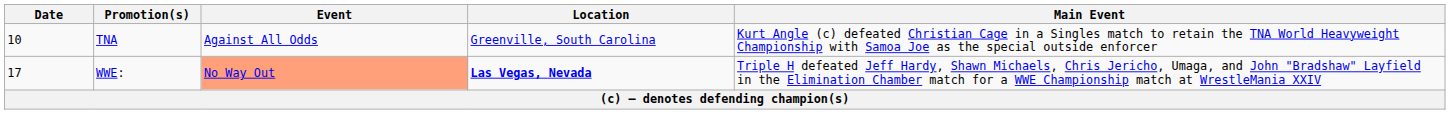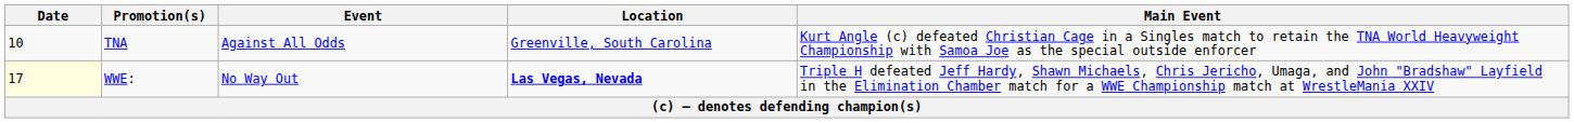WWE: | Date: no background -> lightyellow background
WWE: | Event: lightsalmon background -> no background
